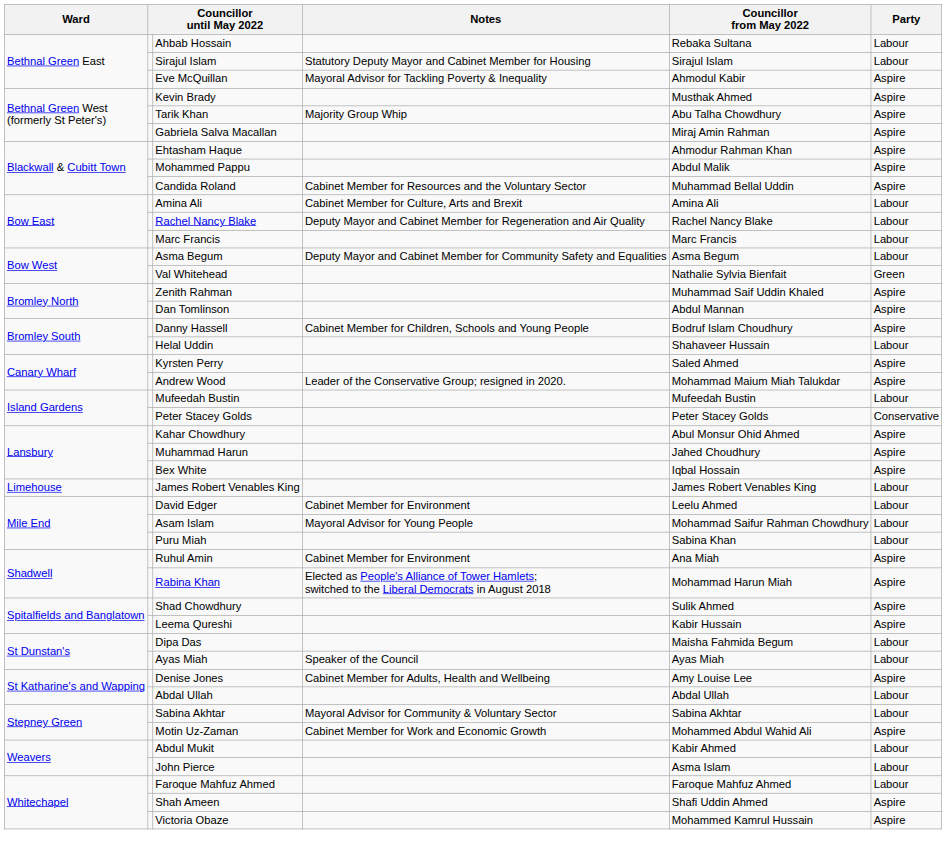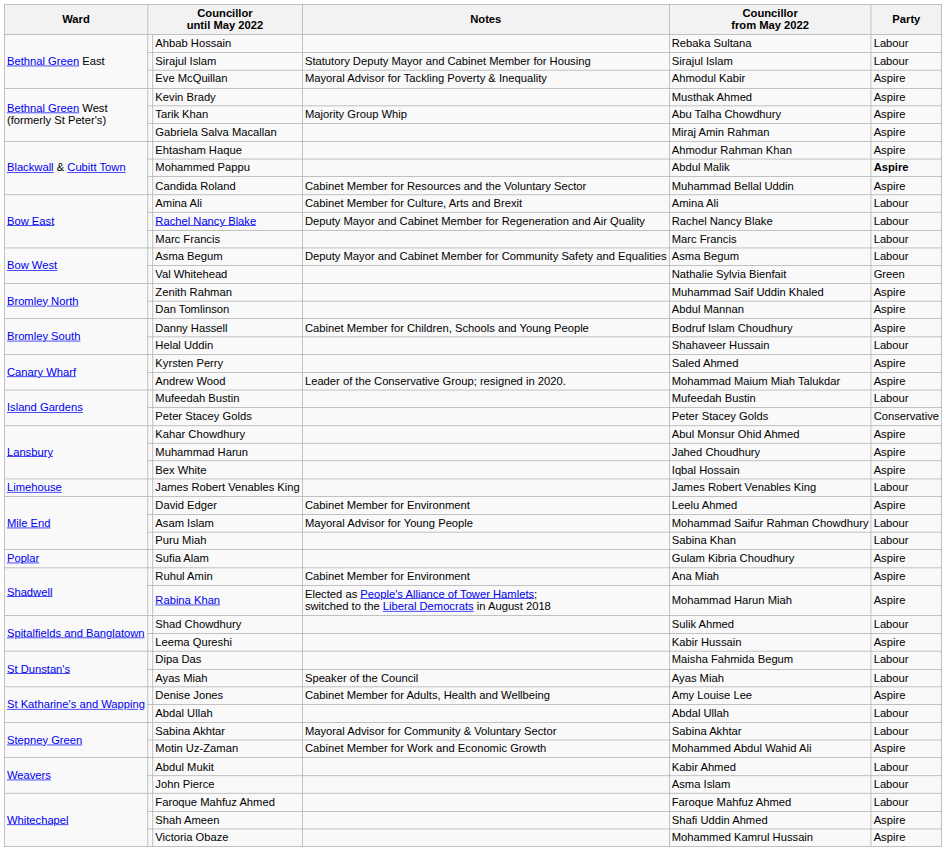Mohammed Pappu | Party: normal -> bold
David Edger | Party: Labour -> Aspire
+ row: Poplar | Sufia Alam | Gulam Kibria Choudhury | Aspire
Shad Chowdhury | Party: Aspire -> Labour
